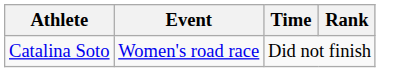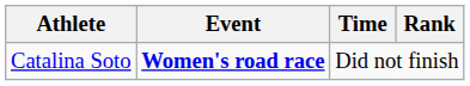Catalina Soto | Event: normal -> bold
